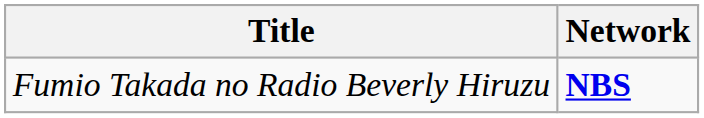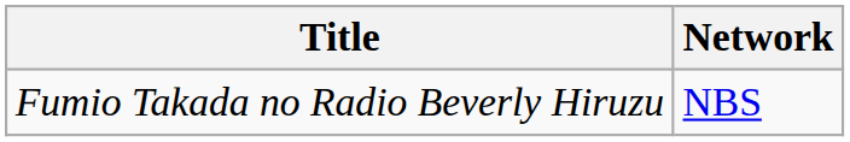Fumio Takada no Radio Beverly Hiruzu | Network: bold -> normal
